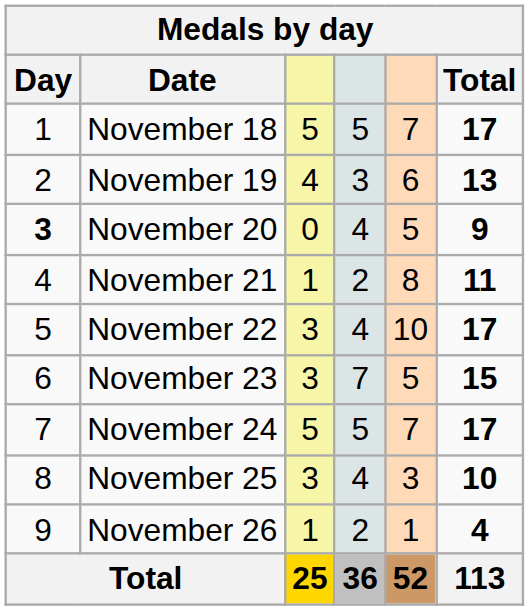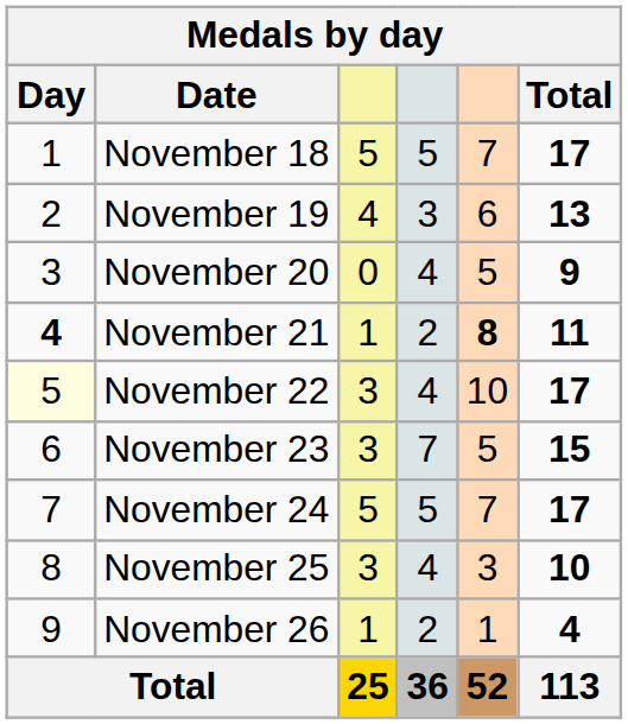November 20 | Day: bold -> normal
November 21 | Day: normal -> bold
November 21 | column 5: normal -> bold
November 22 | Day: no background -> lightyellow background
